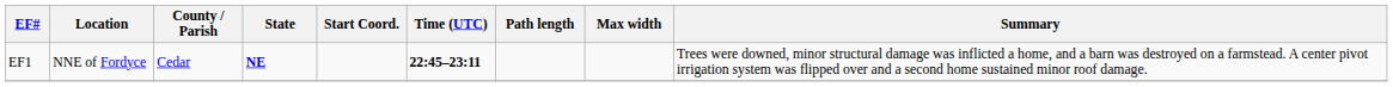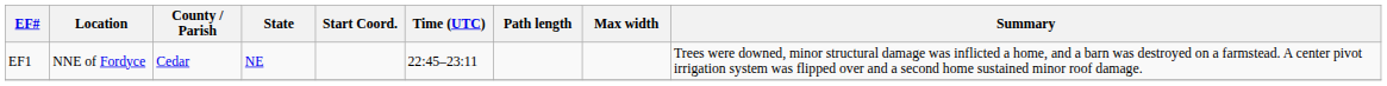EF1 | State: bold -> normal
EF1 | Time (UTC): bold -> normal
